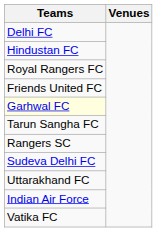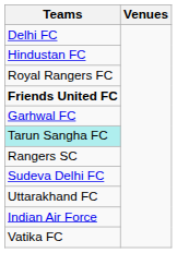Friends United FC | Teams: normal -> bold
Garhwal FC | Teams: lightyellow background -> no background
Tarun Sangha FC | Teams: no background -> paleturquoise background
